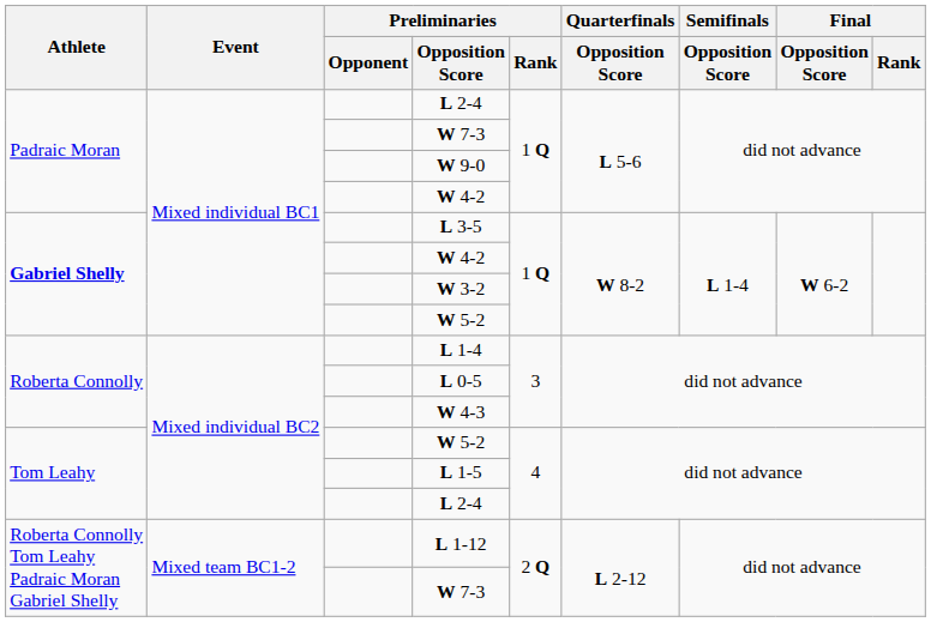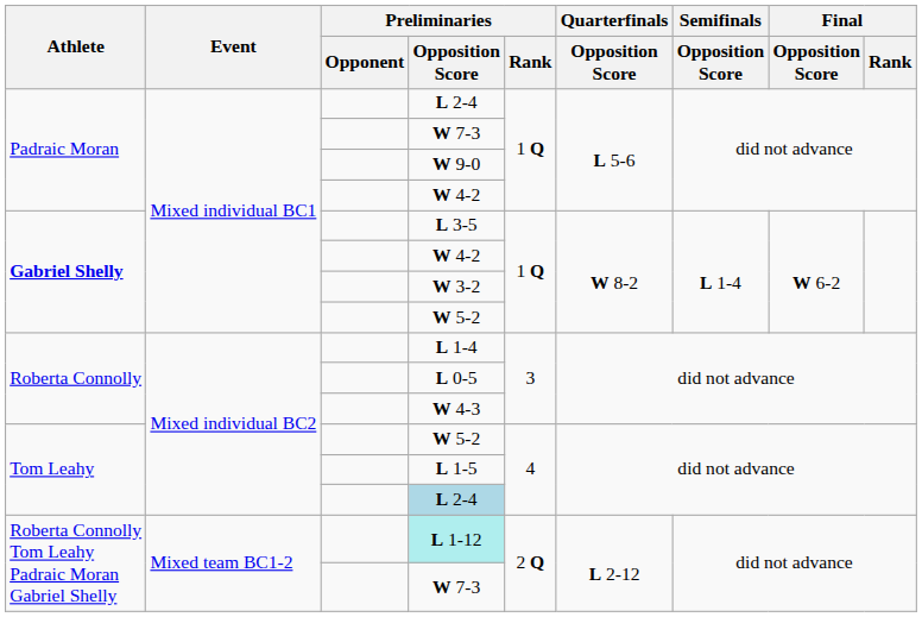Tom Leahy / L 2-4 | Preliminaries / Opposition Score: no background -> lightblue background
L 1-12 | Preliminaries / Opposition Score: no background -> paleturquoise background
